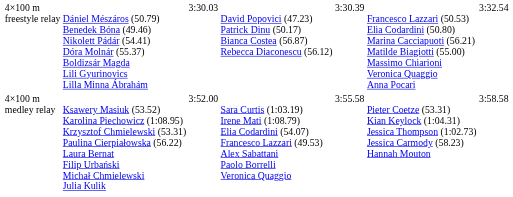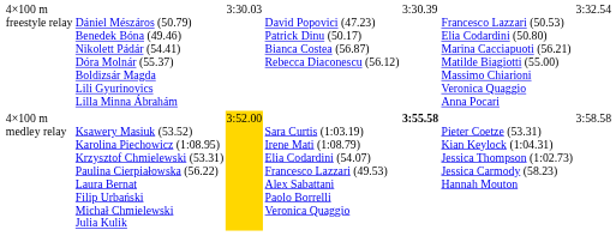4×100 m medley relay | column 3: no background -> gold background
4×100 m medley relay | column 5: normal -> bold
